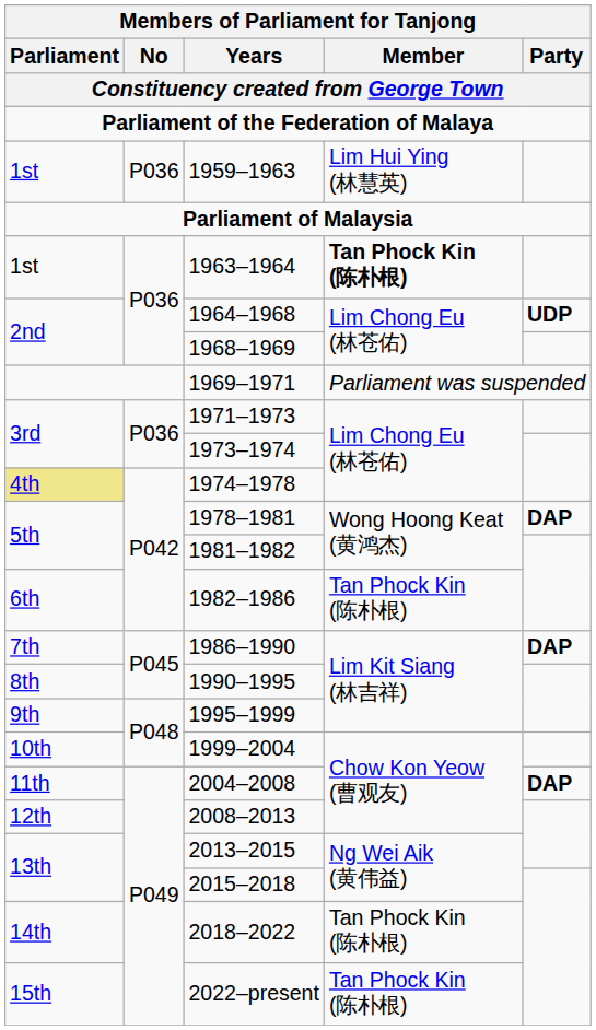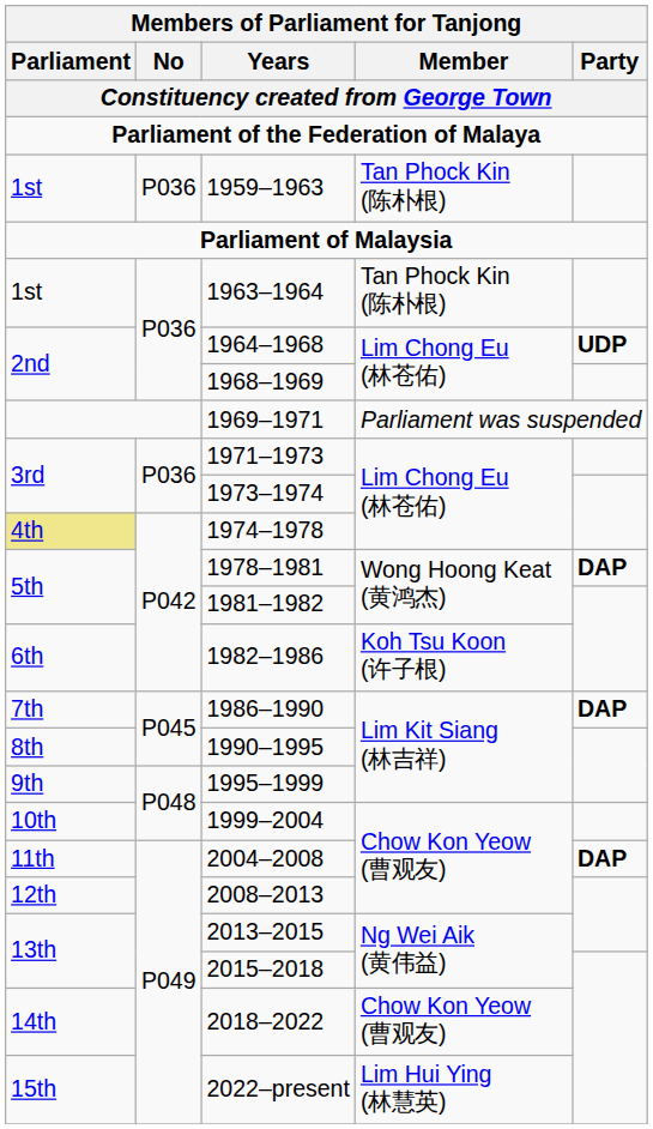1959–1963 | Member: Lim Hui Ying (林慧英) -> Tan Phock Kin (陈朴根)
1963–1964 | Member: bold -> normal
1982–1986 | Member: Tan Phock Kin (陈朴根) -> Koh Tsu Koon (许子根)
2018–2022 | Member: Tan Phock Kin (陈朴根) -> Chow Kon Yeow (曹观友)
2022–present | Member: Tan Phock Kin (陈朴根) -> Lim Hui Ying (林慧英)
